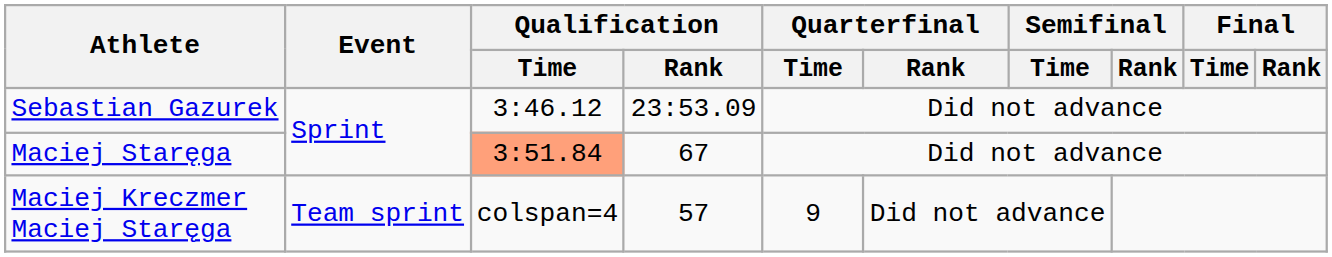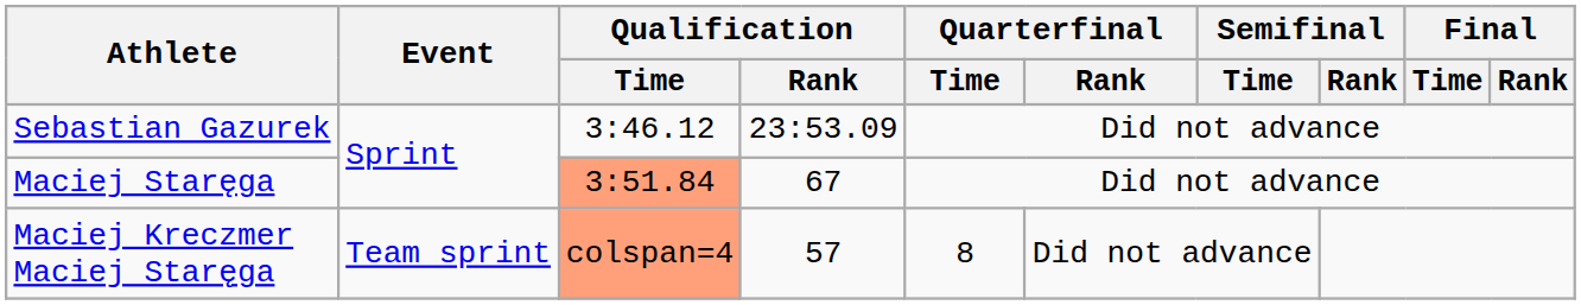Maciej Kreczmer Maciej Staręga | Qualification / Time: no background -> lightsalmon background
Maciej Kreczmer Maciej Staręga | Quarterfinal / Time: 9 -> 8
